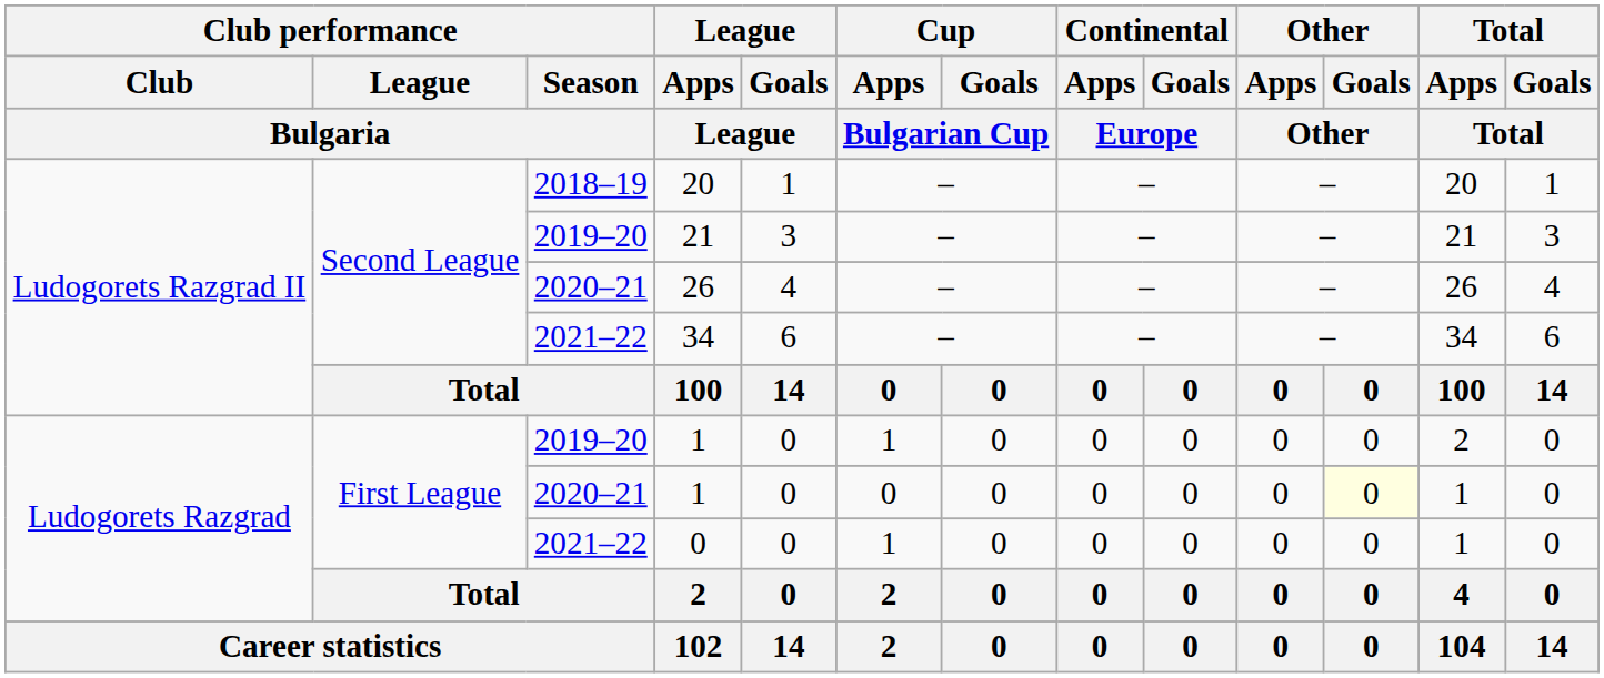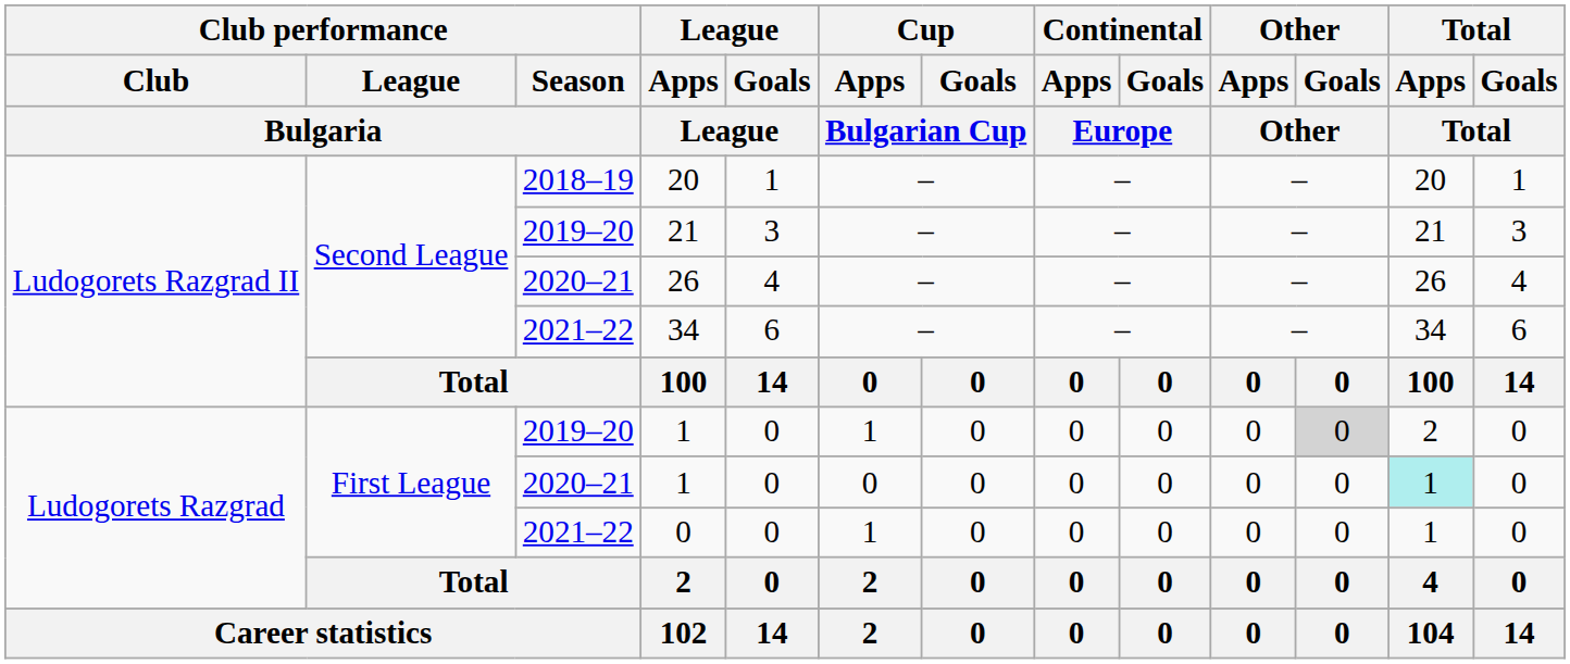2019–20 / 1 | Other / Goals / Other: no background -> lightgrey background
2020–21 / 1 | Other / Goals / Other: lightyellow background -> no background
2020–21 / 1 | Total / Apps / Total: no background -> paleturquoise background
